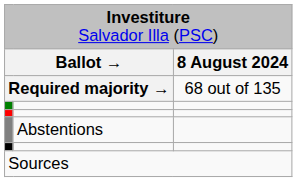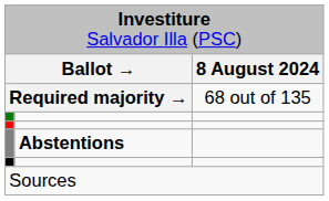Abstentions | column 2: normal -> bold
